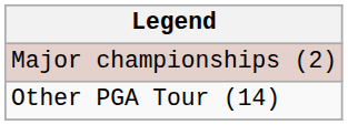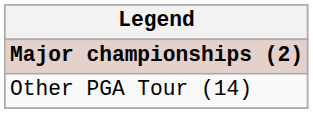row 2 | column 1: normal -> bold
